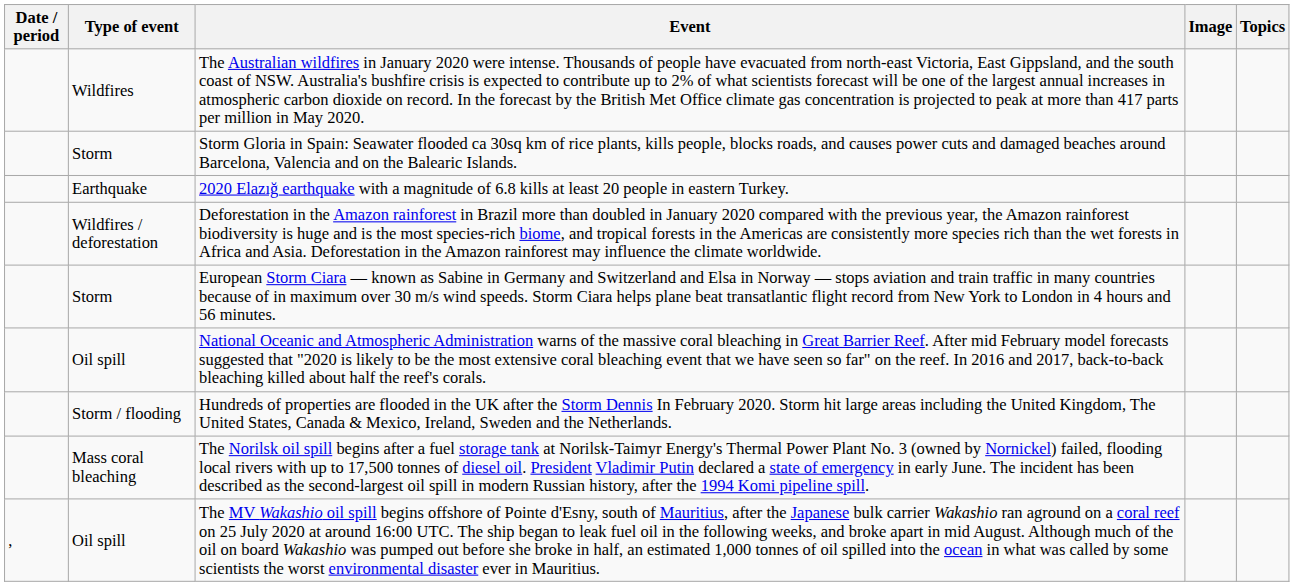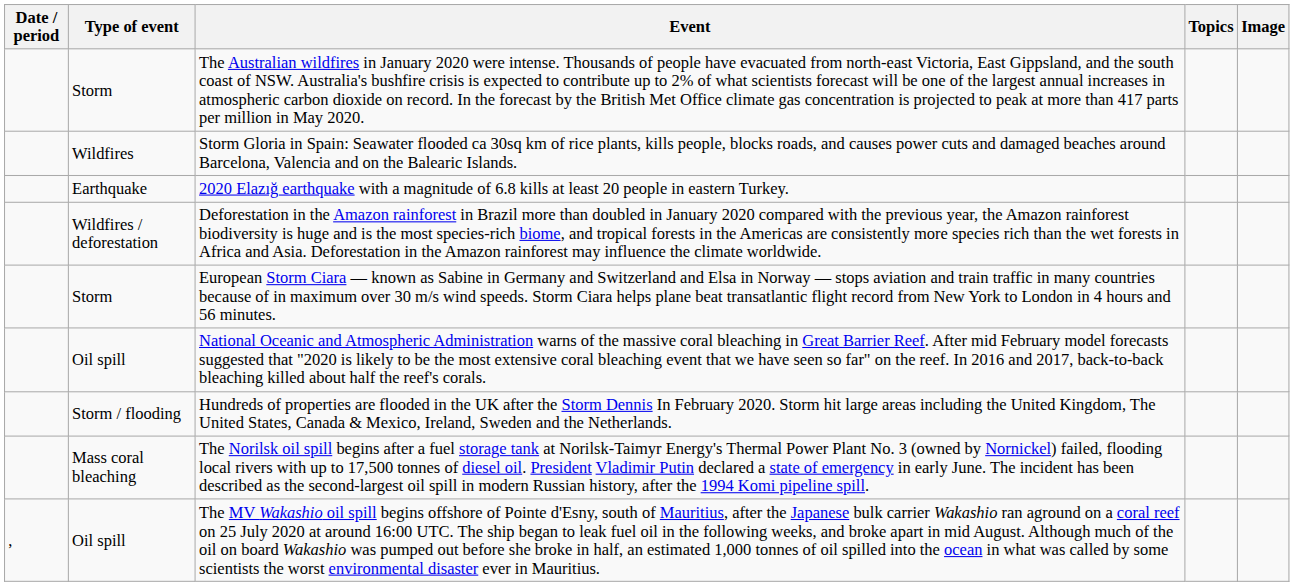columns swapped: Topics <-> Image
row 2 | Type of event: Wildfires -> Storm
row 3 | Type of event: Storm -> Wildfires
